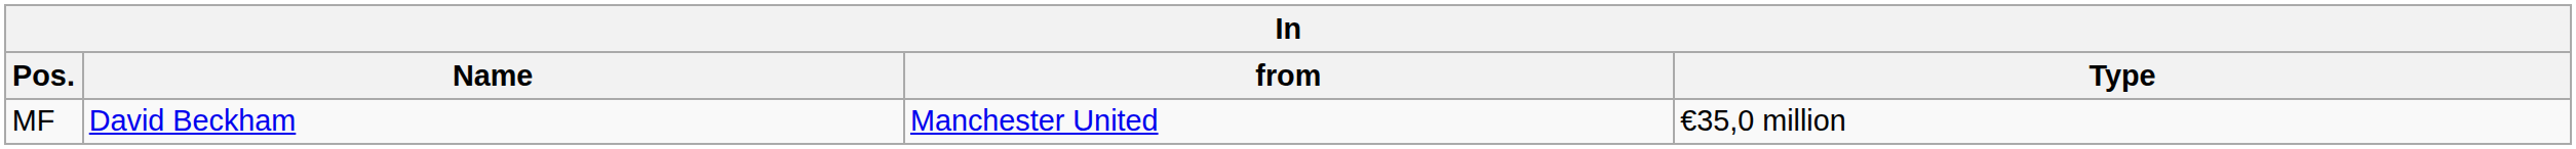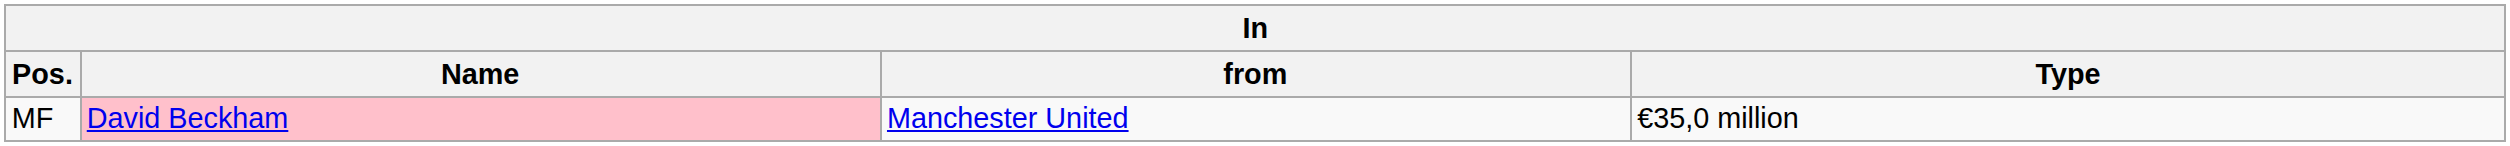MF | Name: no background -> pink background
